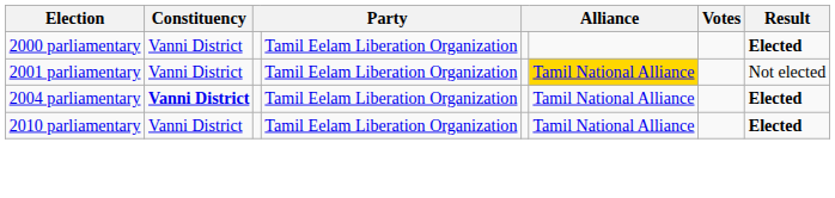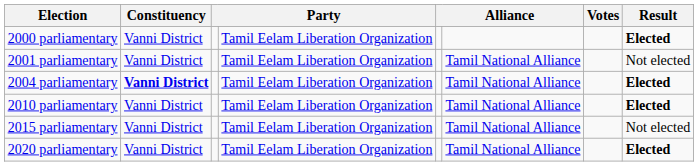2001 parliamentary | column 6: gold background -> no background
+ row: 2015 parliamentary | Vanni District | Tamil Eelam Liberation Organization | Tamil National Alliance | Not elected
+ row: 2020 parliamentary | Vanni District | Tamil Eelam Liberation Organization | Tamil National Alliance | Elected
